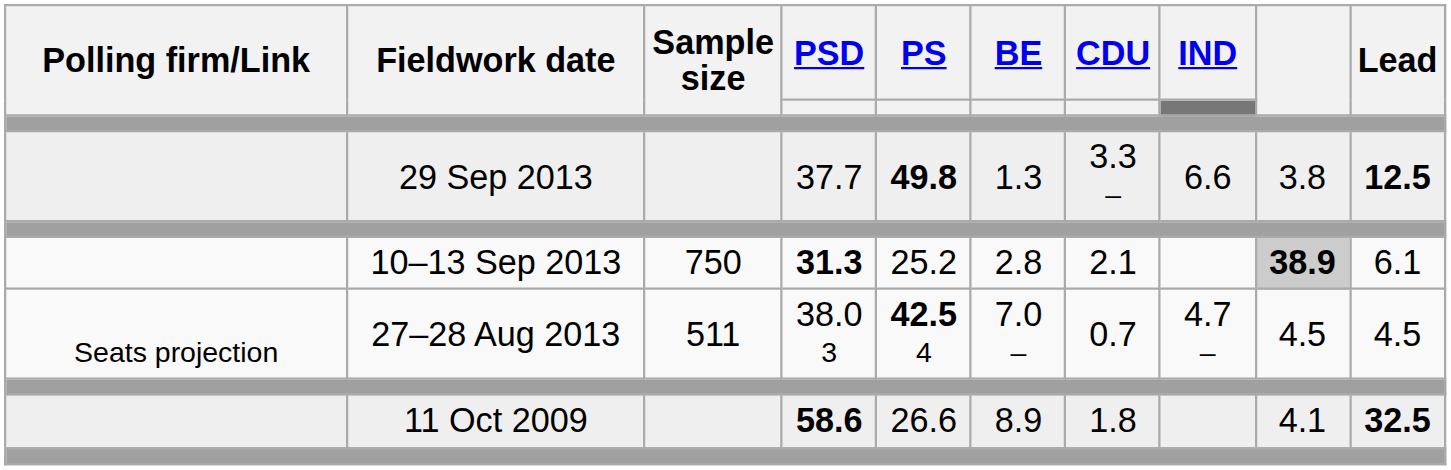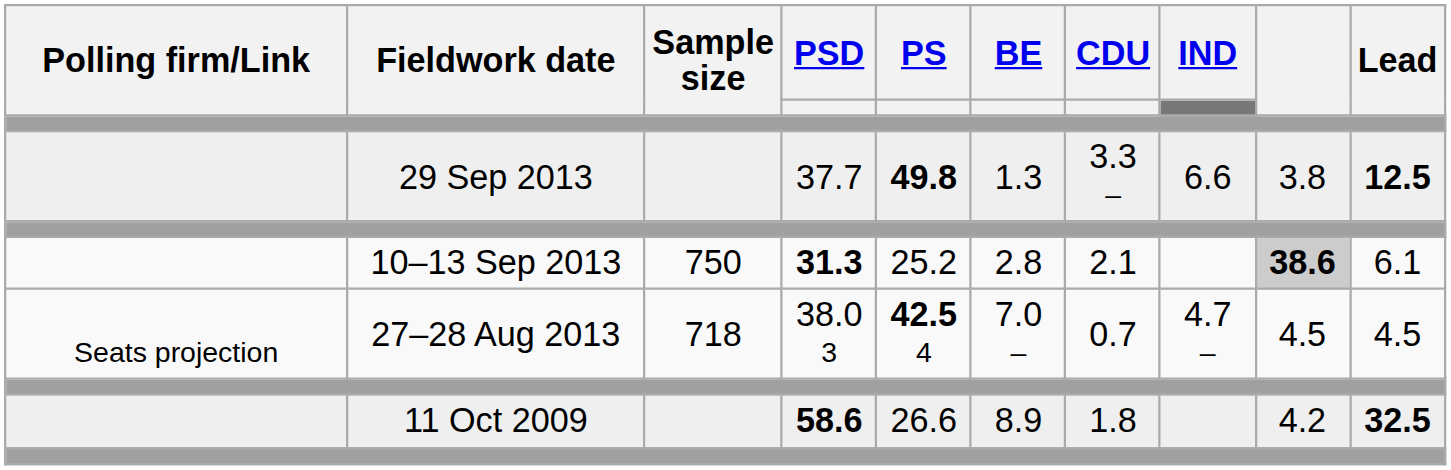10–13 Sep 2013 | column 9: 38.9 -> 38.6
27–28 Aug 2013 | Sample size: 511 -> 718
11 Oct 2009 | column 9: 4.1 -> 4.2
